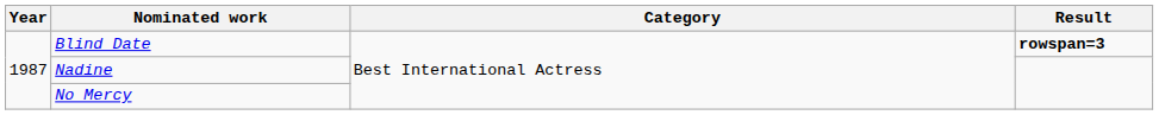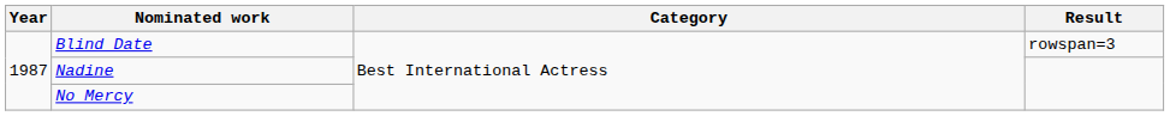Blind Date | Result: bold -> normal
